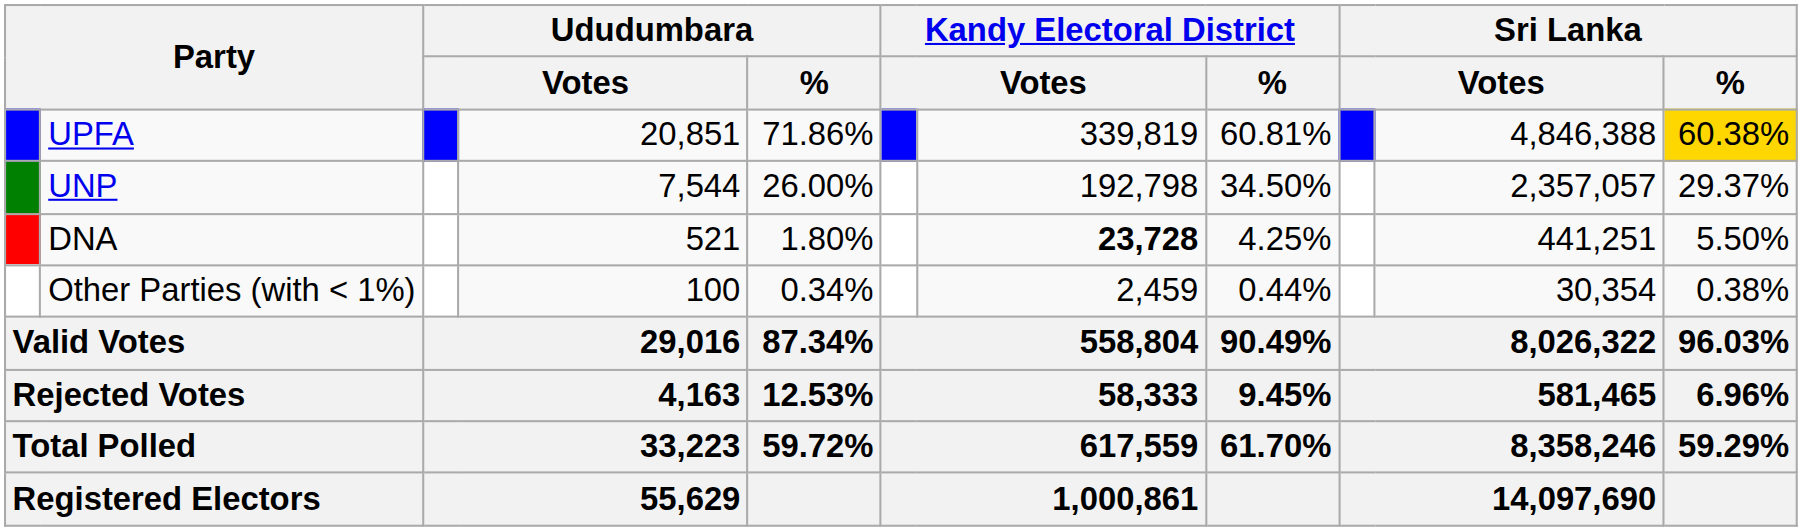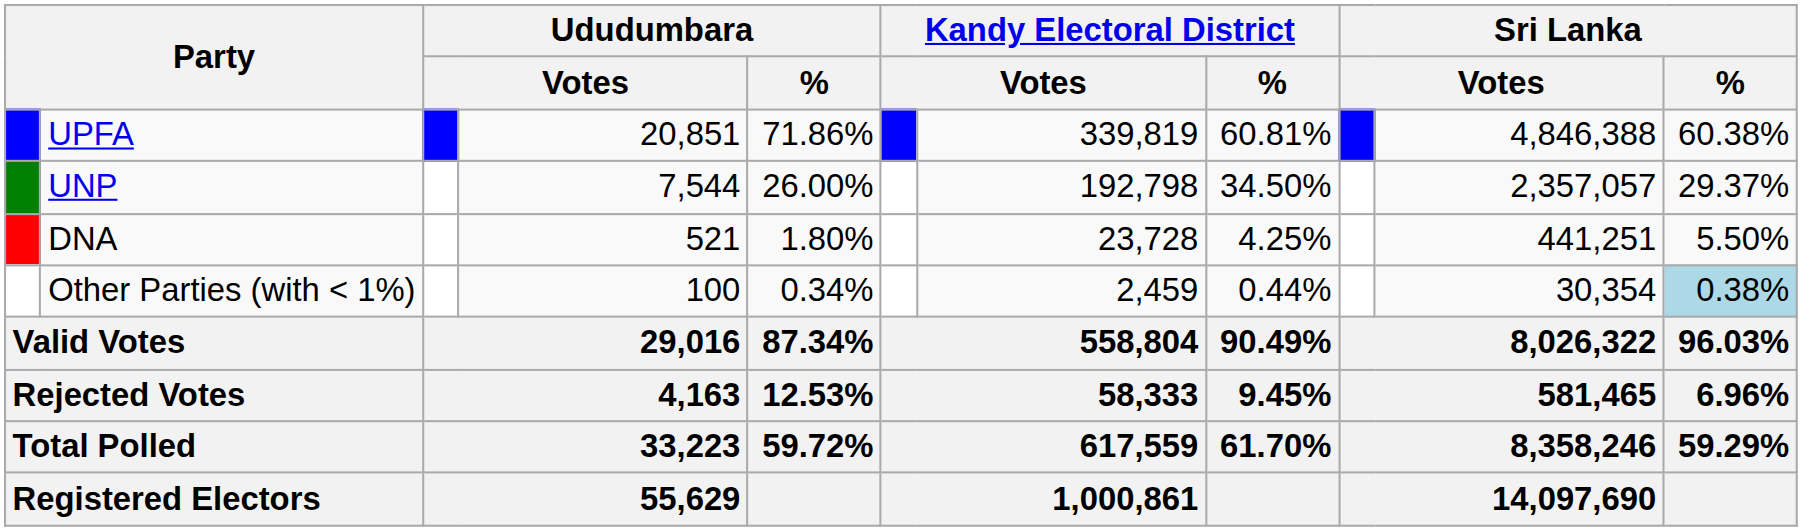UPFA | Sri Lanka / %: gold background -> no background
DNA | column 7: bold -> normal
Other Parties (with < 1%) | Sri Lanka / %: no background -> lightblue background
